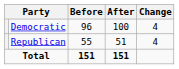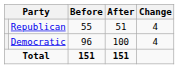rows swapped: Democratic <-> Republican
